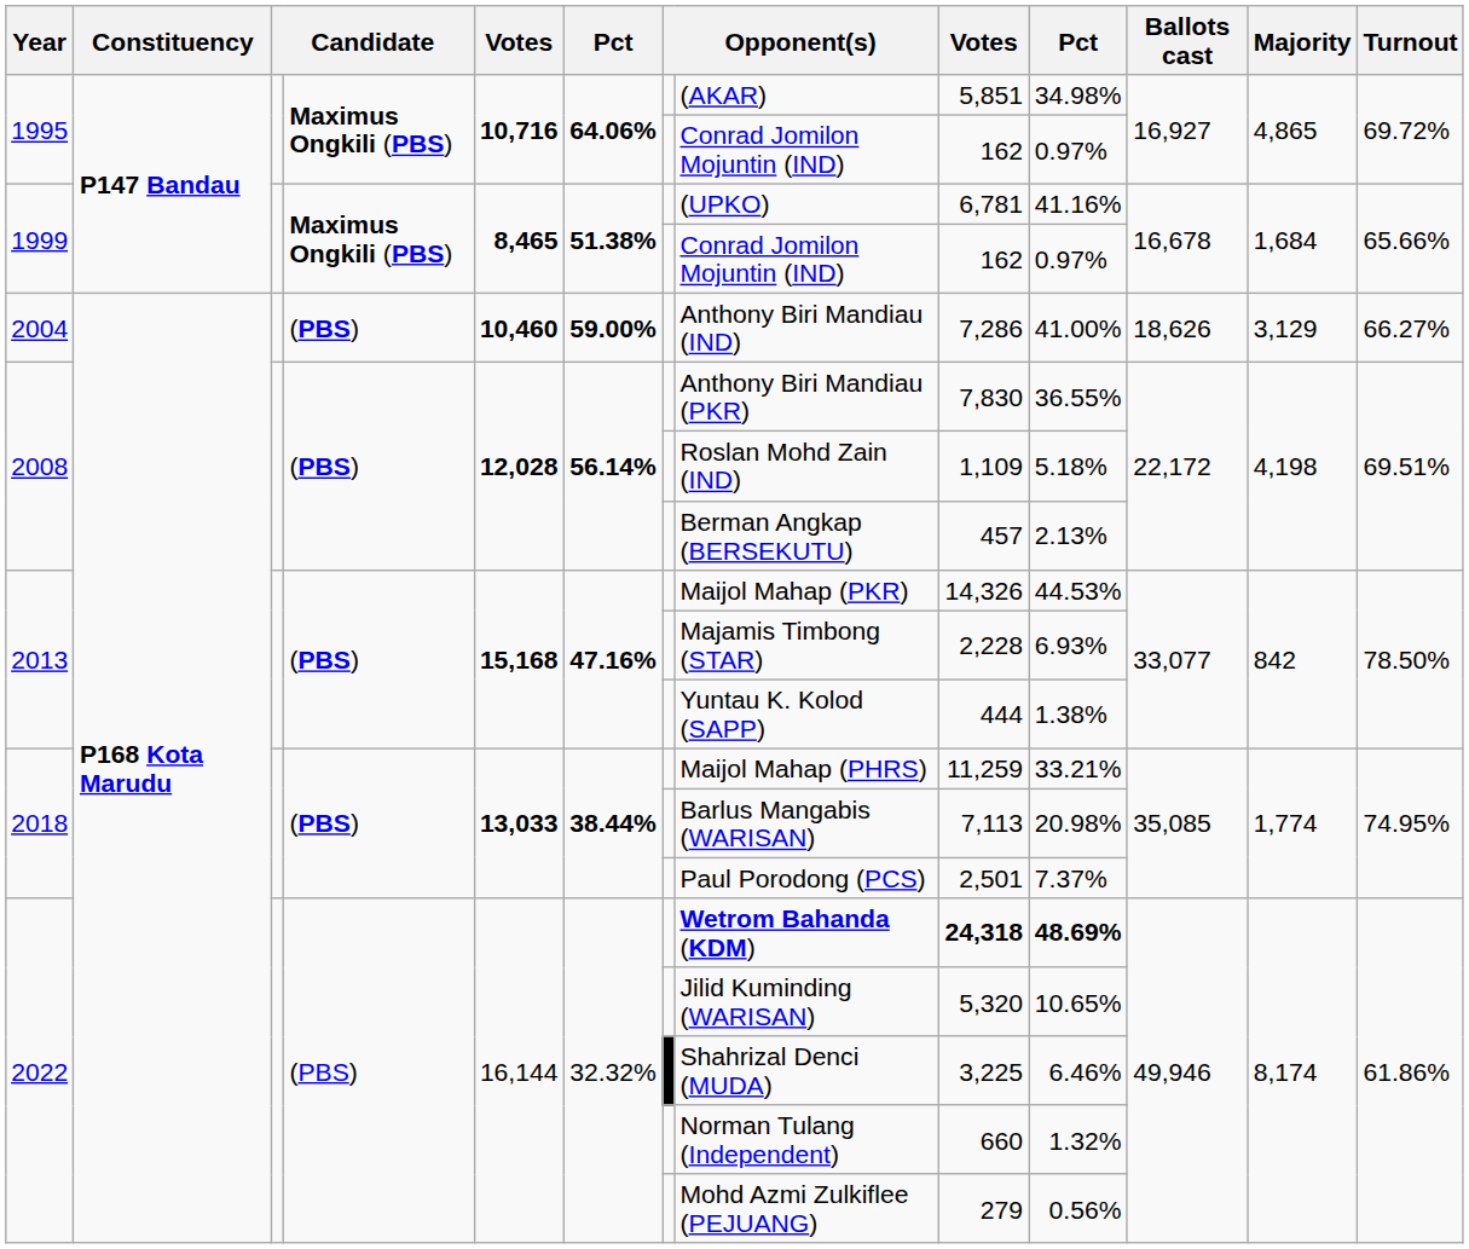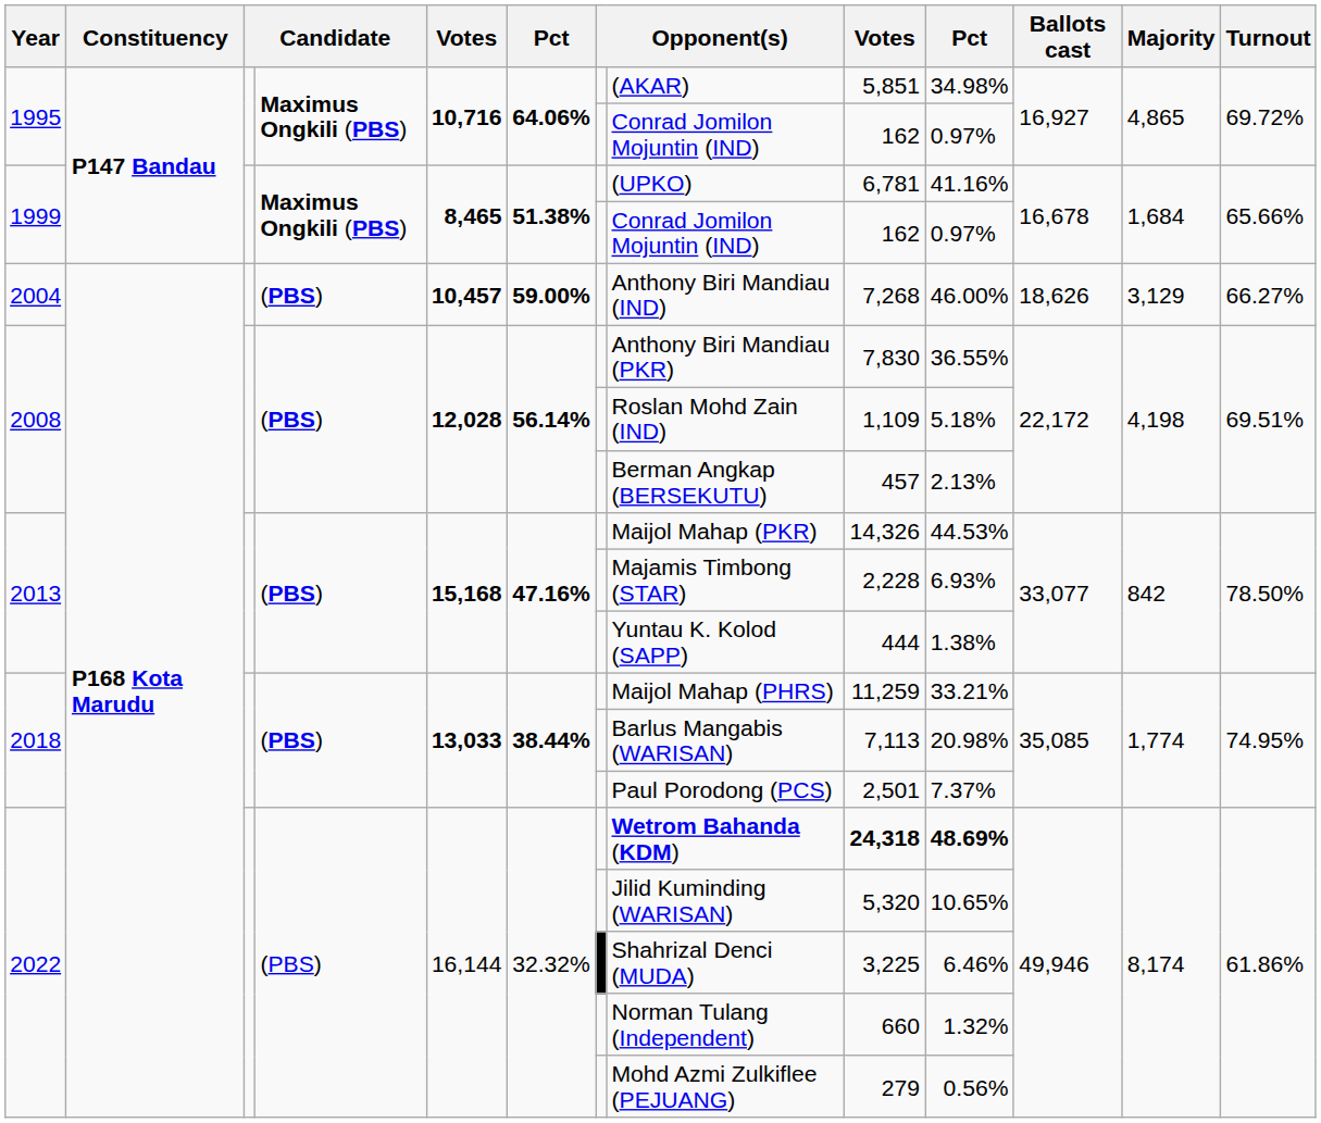2004 | column 5: 10,460 -> 10,457
2004 | column 9: 7,286 -> 7,268
2004 | column 10: 41.00% -> 46.00%
